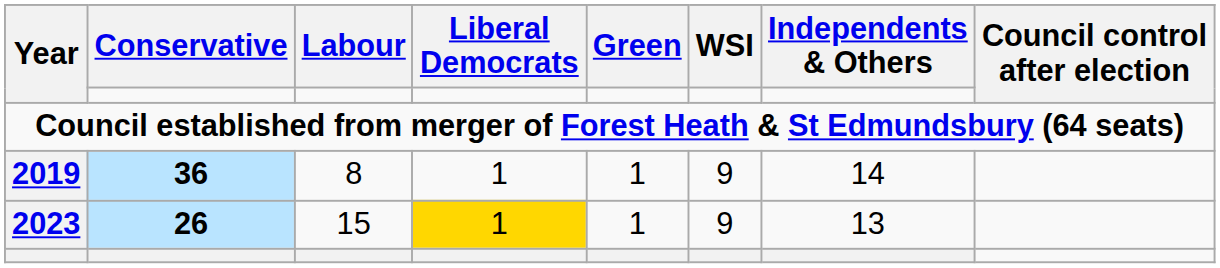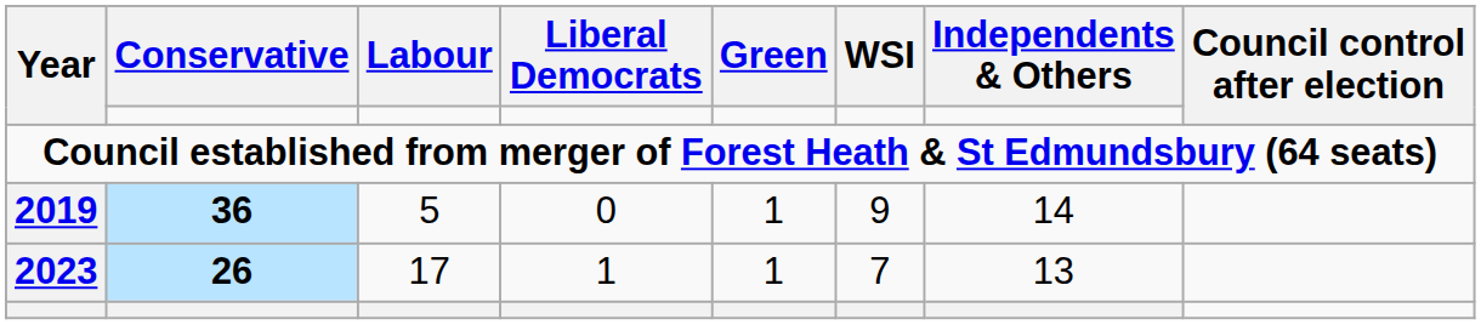2019 | Labour: 8 -> 5
2019 | Liberal Democrats: 1 -> 0
2023 | Labour: 15 -> 17
2023 | Liberal Democrats: gold background -> no background
2023 | WSI: 9 -> 7
